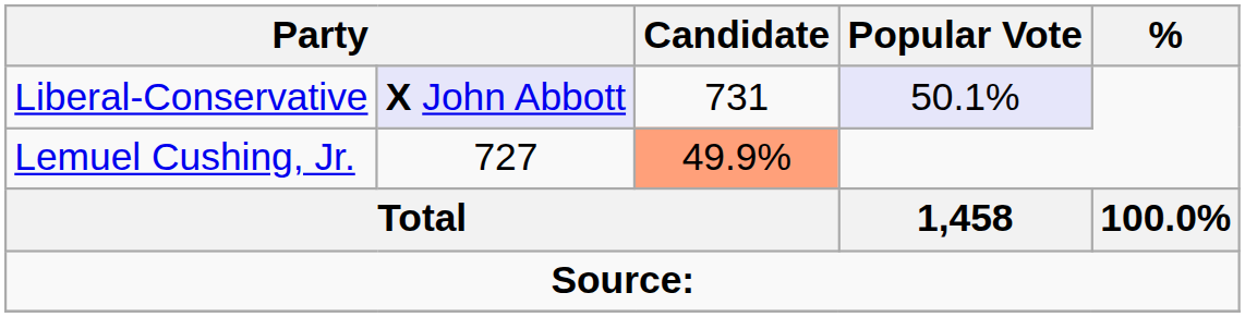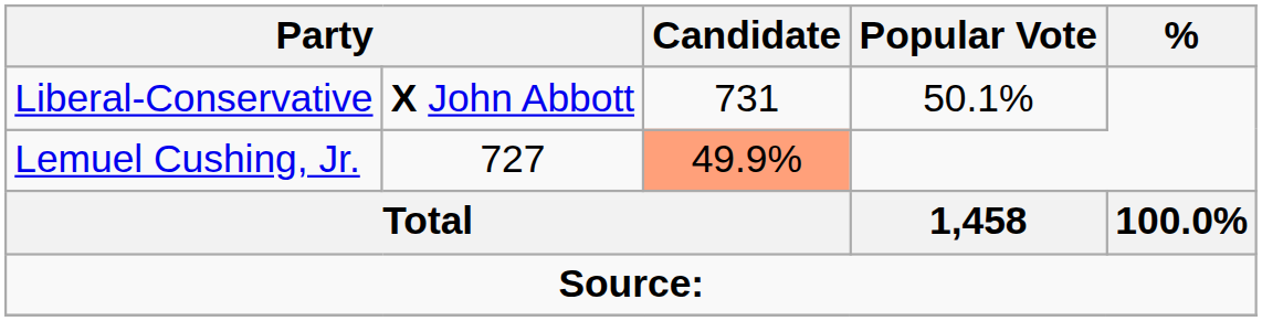Liberal-Conservative | column 2: lavender background -> no background
Liberal-Conservative | Popular Vote: lavender background -> no background
